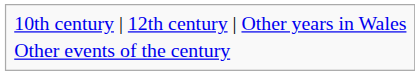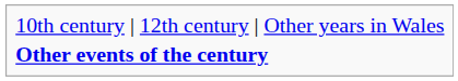row 2 | column 1: normal -> bold
